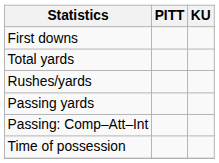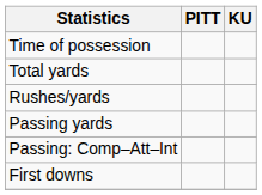rows swapped: First downs <-> Time of possession
